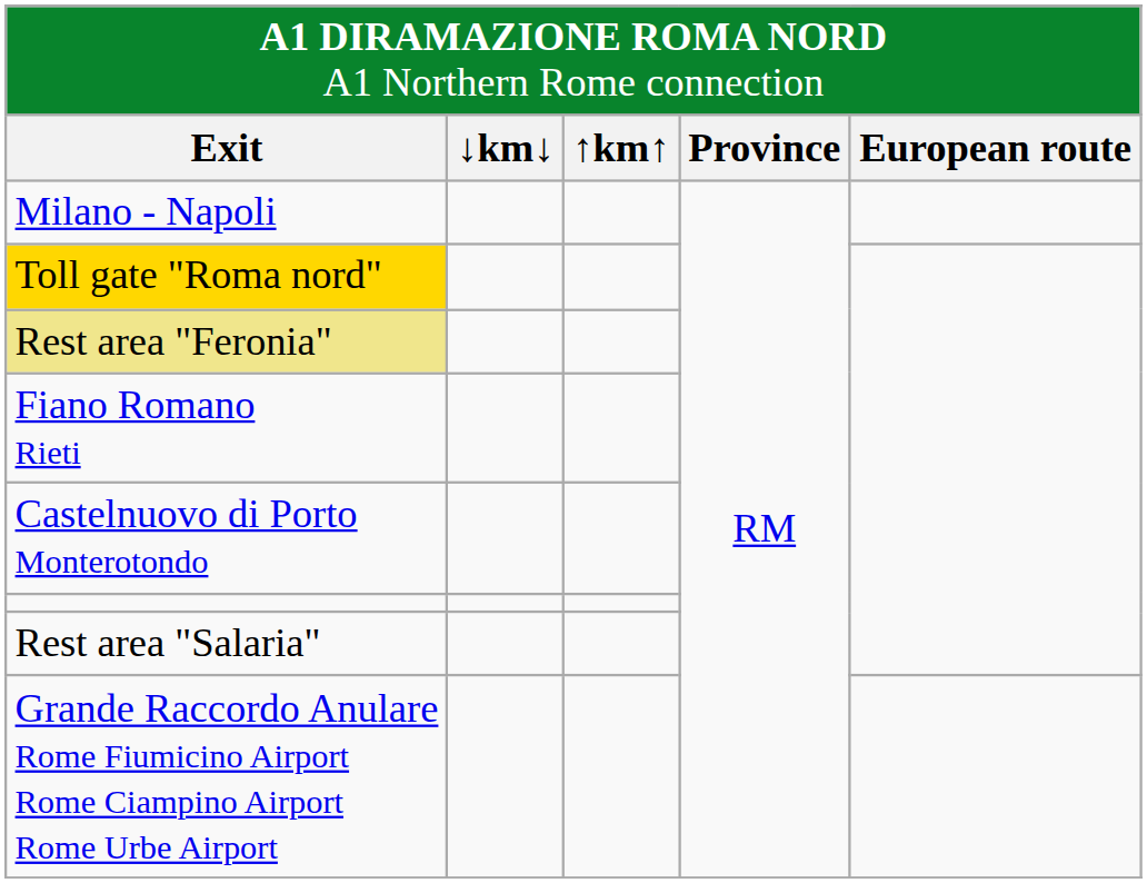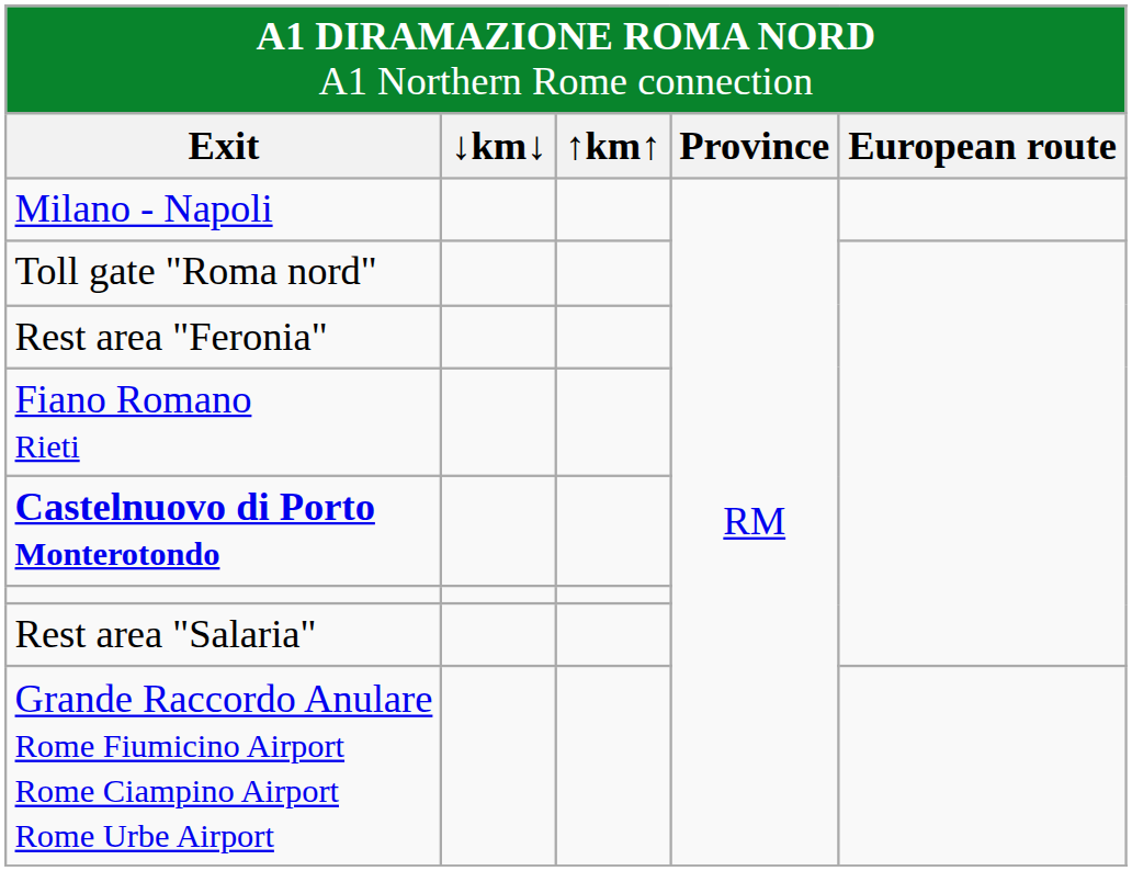Toll gate "Roma nord" | column 1: gold background -> no background
Rest area "Feronia" | column 1: khaki background -> no background
Castelnuovo di Porto Monterotondo | column 1: normal -> bold
